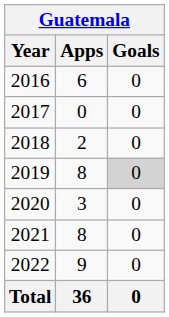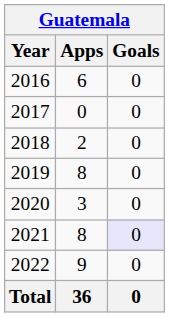2019 | Goals: lightgrey background -> no background
2021 | Goals: no background -> lavender background
